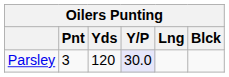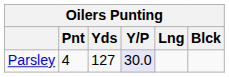Parsley | Pnt: 3 -> 4
Parsley | Yds: 120 -> 127
